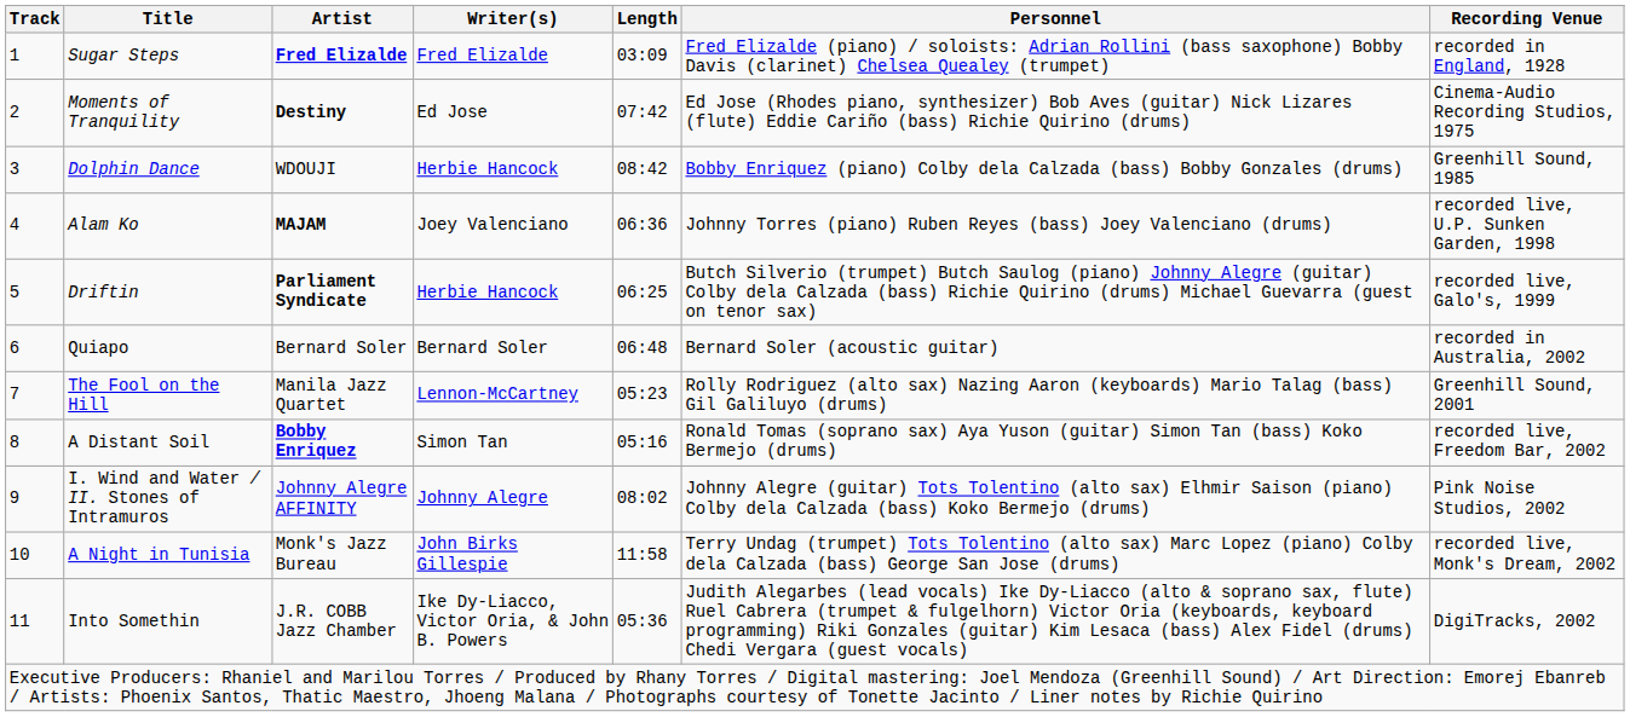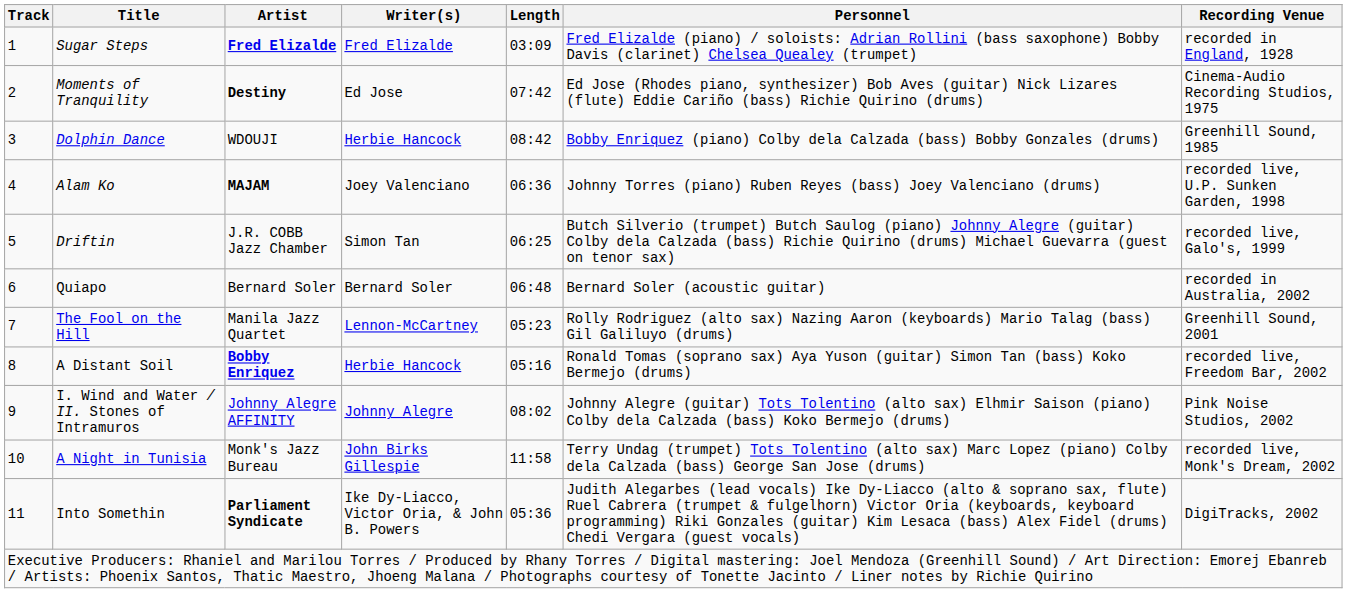Driftin | Artist: Parliament Syndicate -> J.R. COBB Jazz Chamber
Driftin | Writer(s): Herbie Hancock -> Simon Tan
A Distant Soil | Writer(s): Simon Tan -> Herbie Hancock
Into Somethin | Artist: J.R. COBB Jazz Chamber -> Parliament Syndicate
